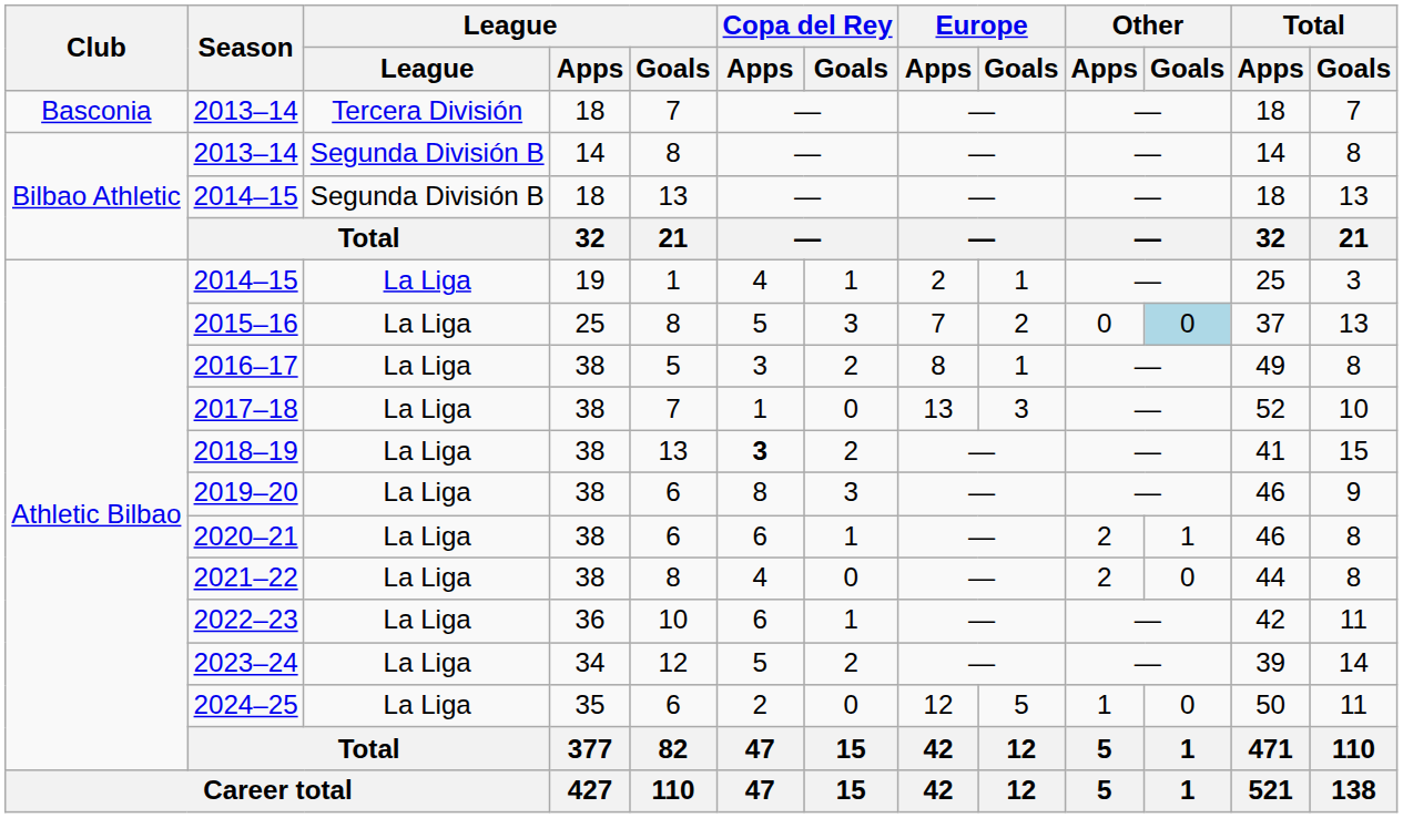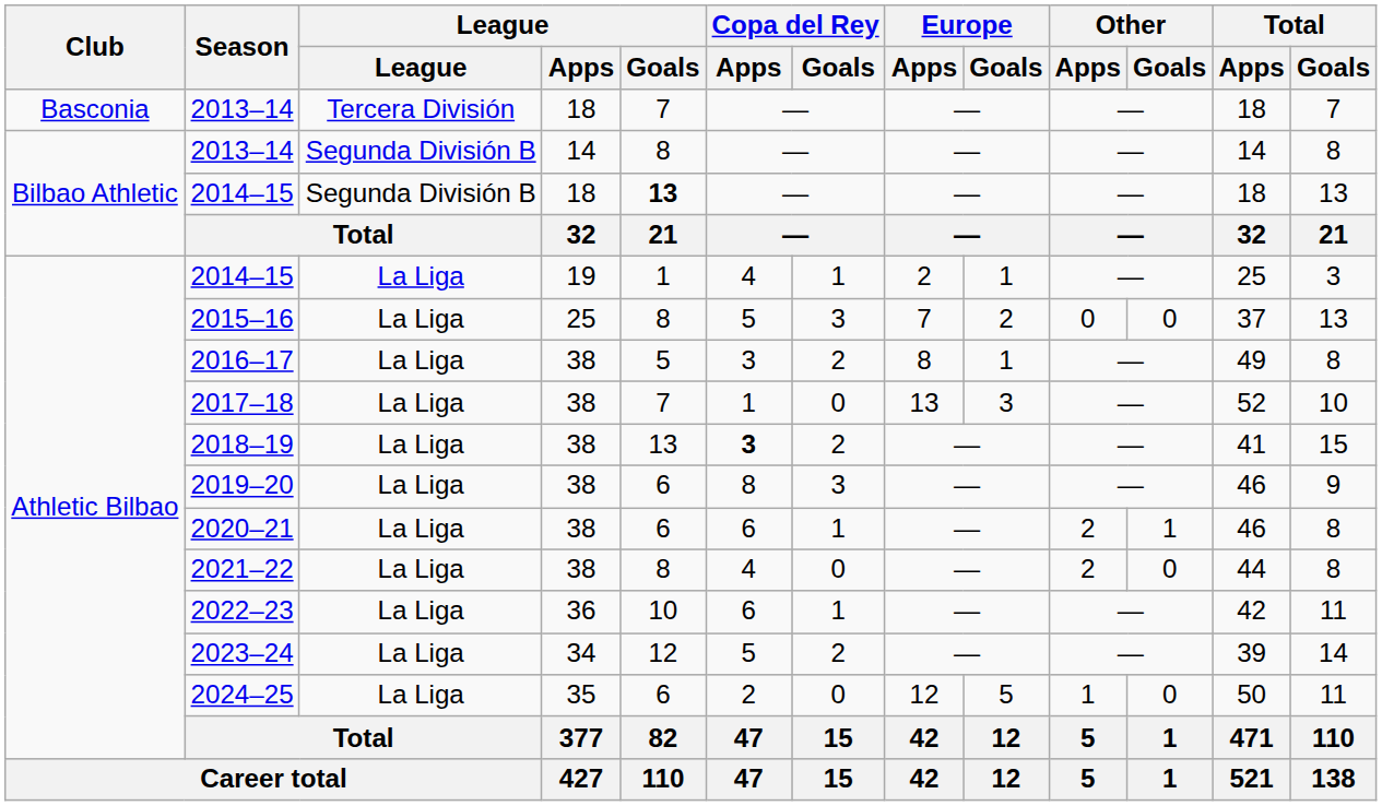2014–15 / 18 | League / Goals: normal -> bold
2015–16 | Other / Goals: lightblue background -> no background
